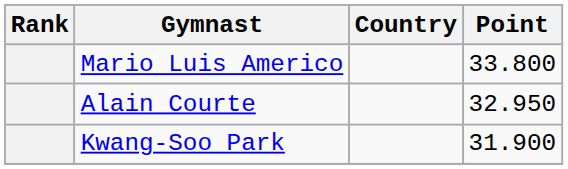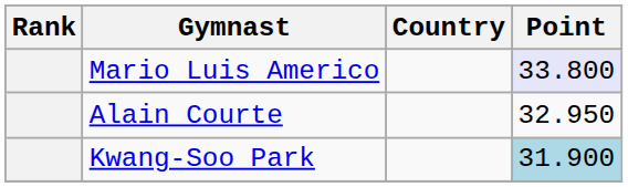Mario Luis Americo | Point: no background -> lavender background
Kwang-Soo Park | Point: no background -> lightblue background
